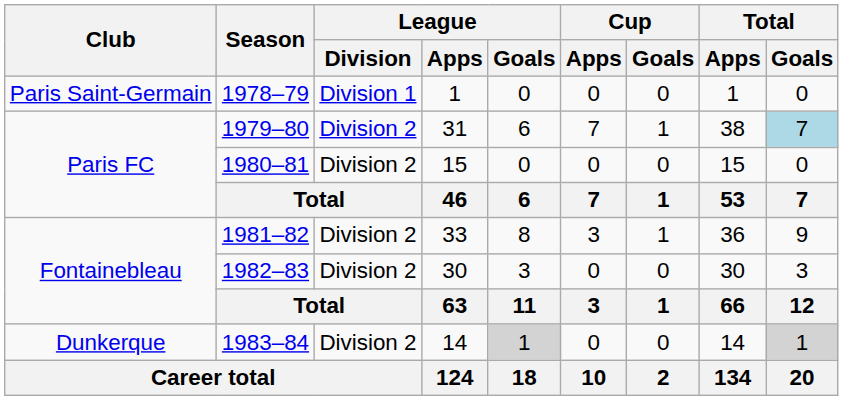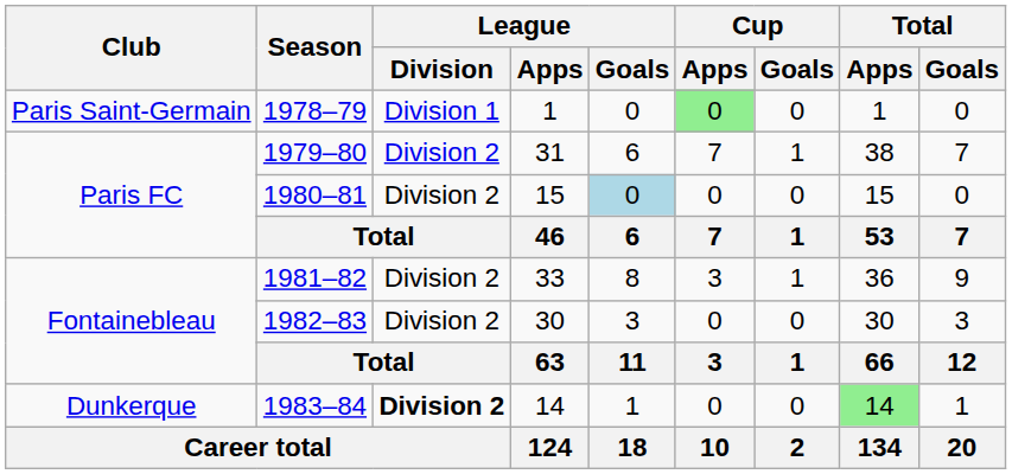1978–79 | Cup / Apps: no background -> lightgreen background
1979–80 | Total / Goals: lightblue background -> no background
1980–81 | League / Goals: no background -> lightblue background
1983–84 | League / Division: normal -> bold
1983–84 | League / Goals: lightgrey background -> no background
1983–84 | Total / Apps: no background -> lightgreen background
1983–84 | Total / Goals: lightgrey background -> no background
